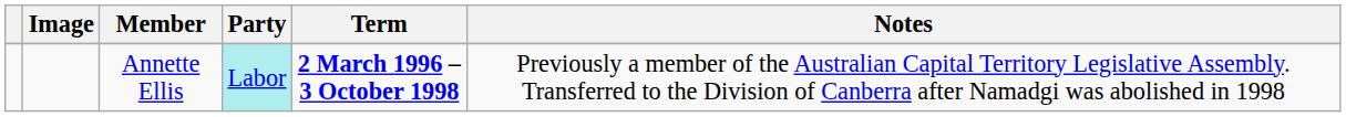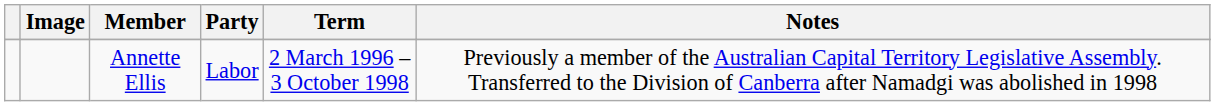Annette Ellis | Party: paleturquoise background -> no background
Annette Ellis | Term: bold -> normal
